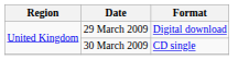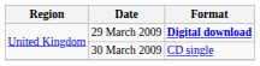29 March 2009 | Format: normal -> bold
